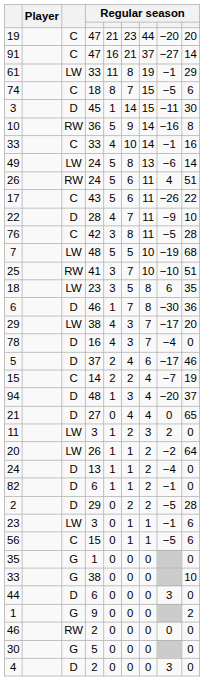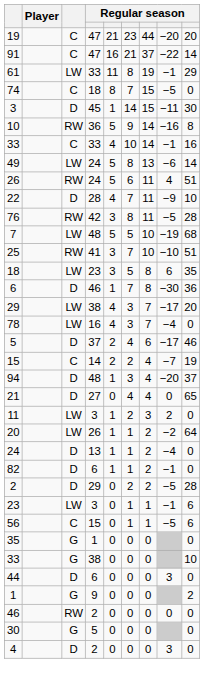91 | column 8: −27 -> −22
74 | column 9: 6 -> 0
- row: 17 | C | 43 | 5 | 6 | 11 | −26 | 22
76 | column 3: C -> RW
78 | column 3: D -> LW
